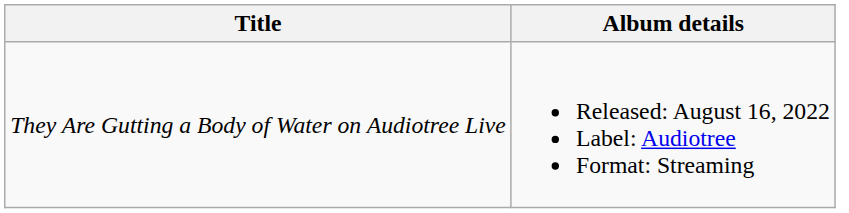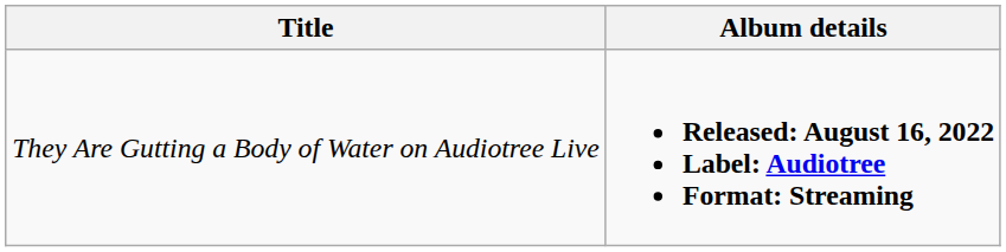They Are Gutting a Body of Water on Audiotree Live | Album details: normal -> bold
